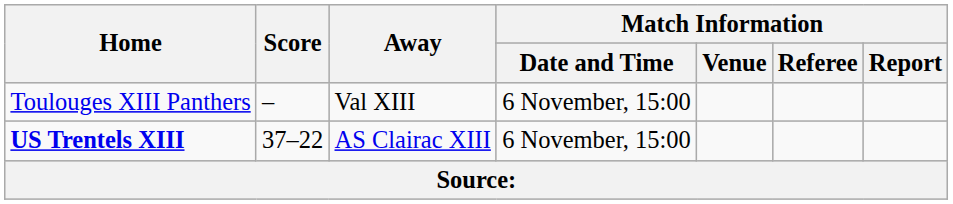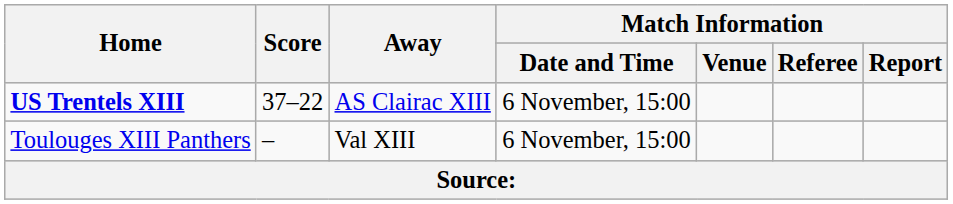rows swapped: US Trentels XIII <-> Toulouges XIII Panthers
